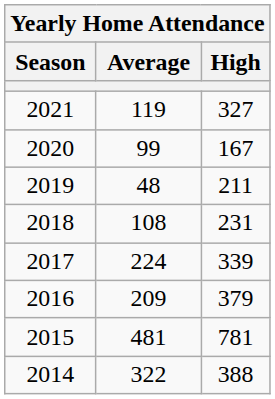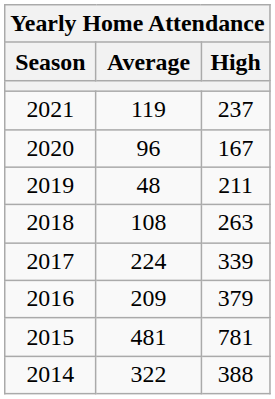2021 | High: 327 -> 237
2020 | Average: 99 -> 96
2018 | High: 231 -> 263
